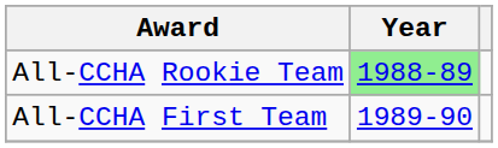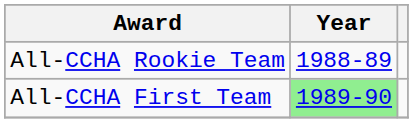row 2 | Year: lightgreen background -> no background
row 3 | Year: no background -> lightgreen background
